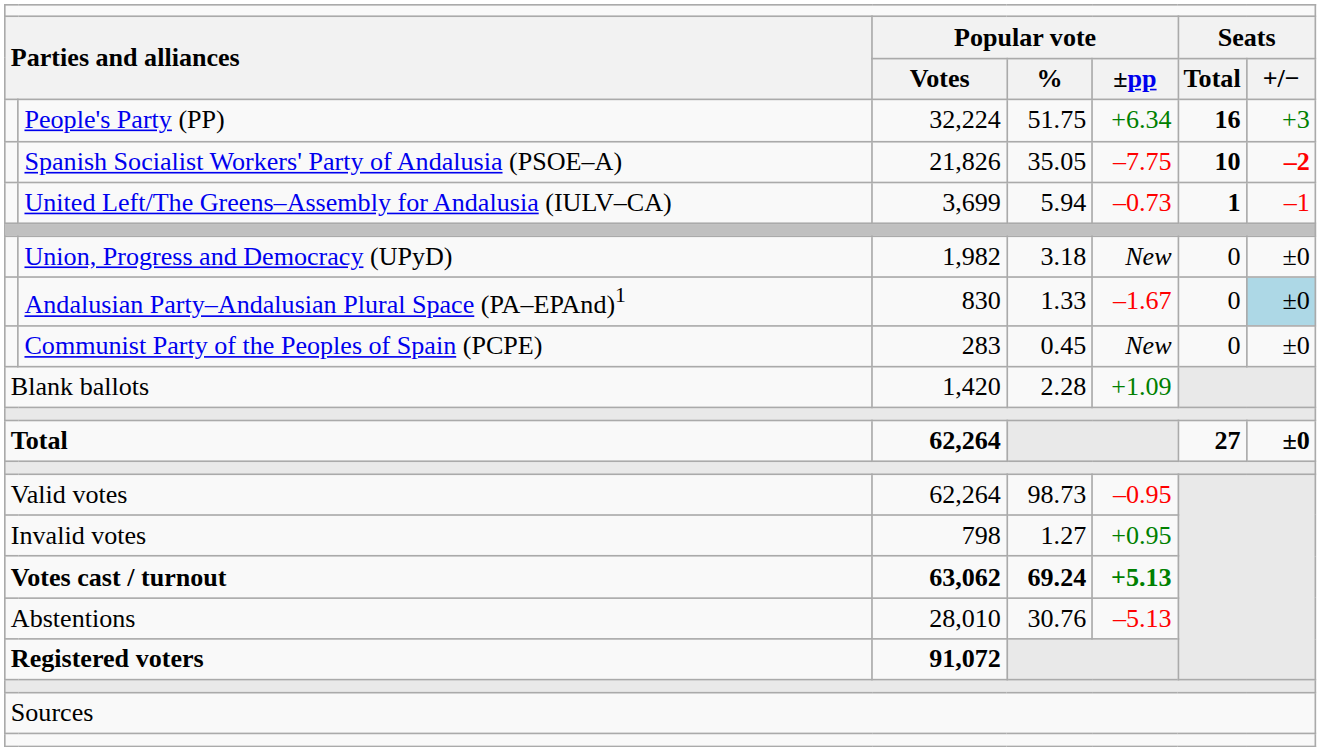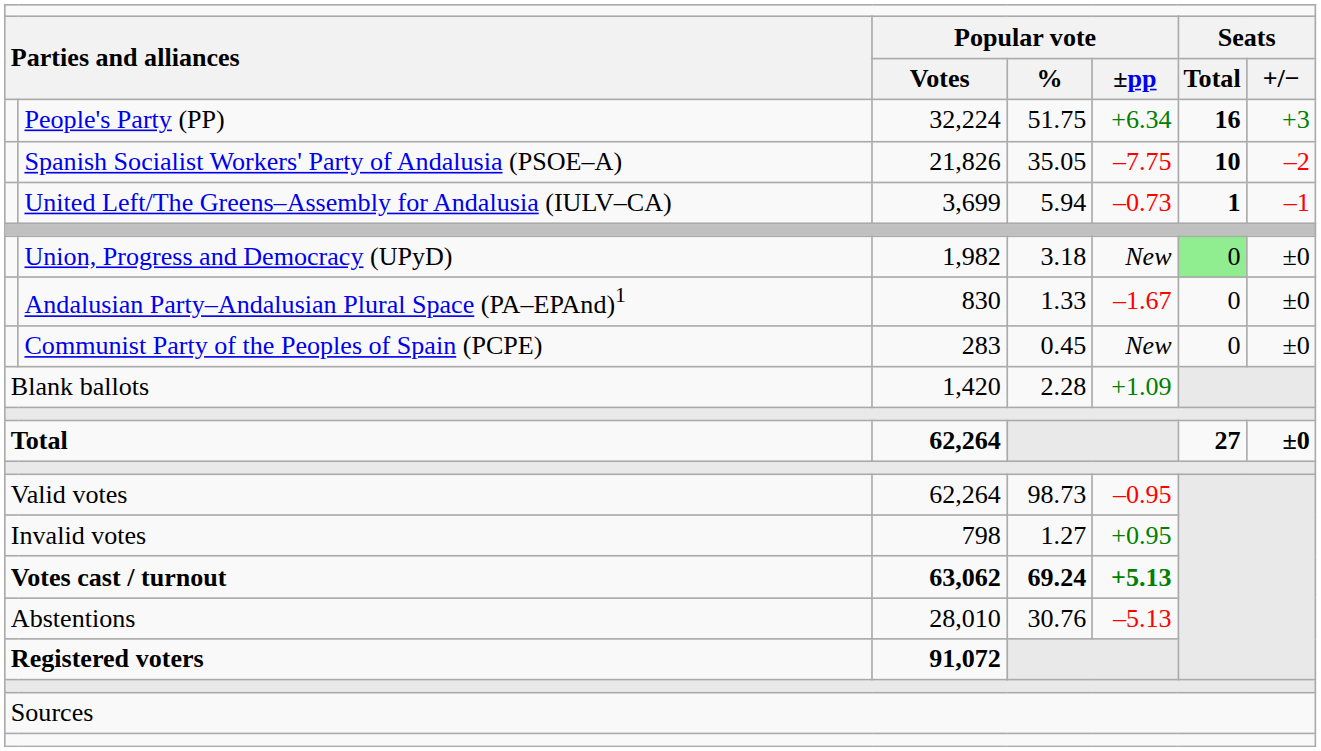Spanish Socialist Workers' Party of Andalusia (PSOE–A) | column 7: bold -> normal
Union, Progress and Democracy (UPyD) | column 6: no background -> lightgreen background
Andalusian Party–Andalusian Plural Space (PA–EPAnd)1 | column 7: lightblue background -> no background
